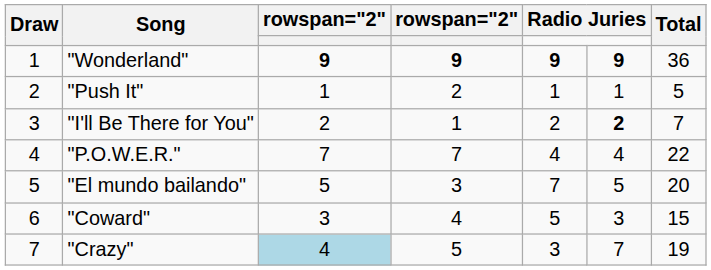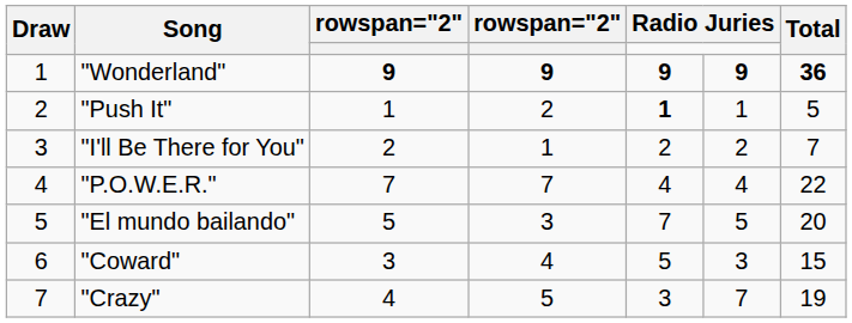"Wonderland" | Total: normal -> bold
"Push It" | column 5: normal -> bold
"I'll Be There for You" | column 6: bold -> normal
"Crazy" | column 3: lightblue background -> no background
